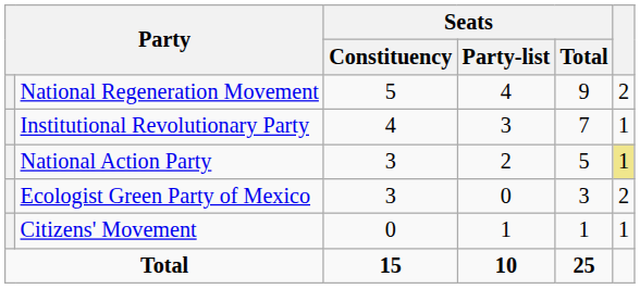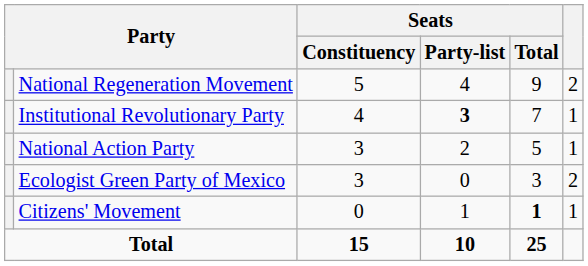Institutional Revolutionary Party | Seats / Party-list: normal -> bold
National Action Party | column 6: khaki background -> no background
Citizens' Movement | Seats / Total: normal -> bold
